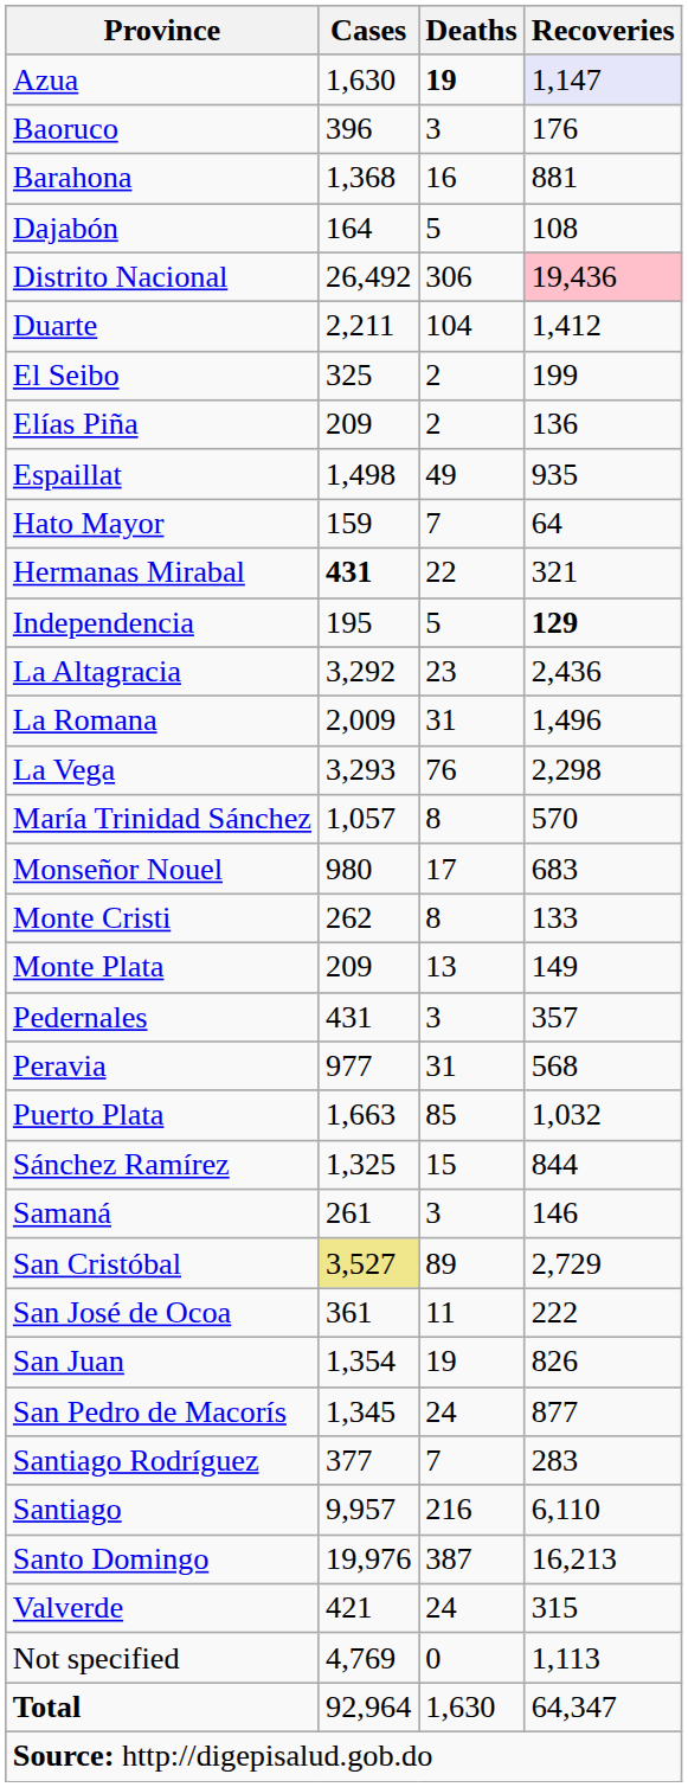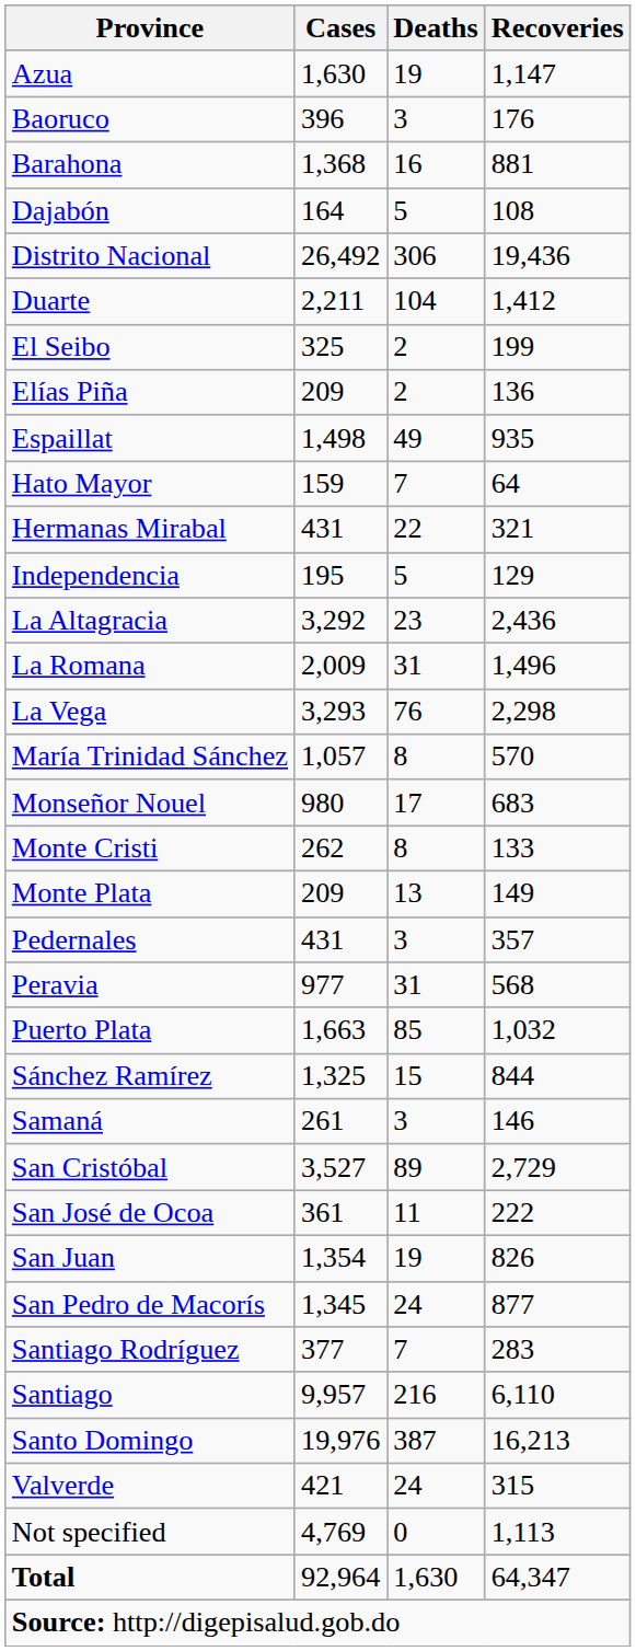Azua | Deaths: bold -> normal
Azua | Recoveries: lavender background -> no background
Distrito Nacional | Recoveries: pink background -> no background
Hermanas Mirabal | Cases: bold -> normal
Independencia | Recoveries: bold -> normal
San Cristóbal | Cases: khaki background -> no background
